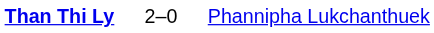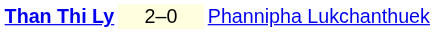Than Thi Ly | column 2: no background -> lightyellow background
